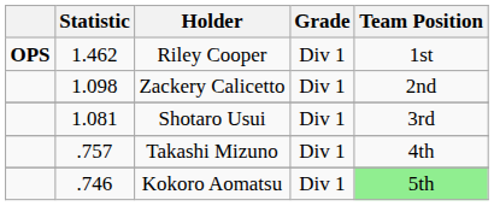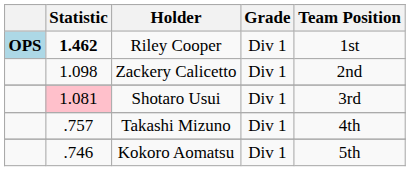Riley Cooper | column 1: no background -> lightblue background
Riley Cooper | Statistic: normal -> bold
Shotaro Usui | Statistic: no background -> pink background
Kokoro Aomatsu | Team Position: lightgreen background -> no background
